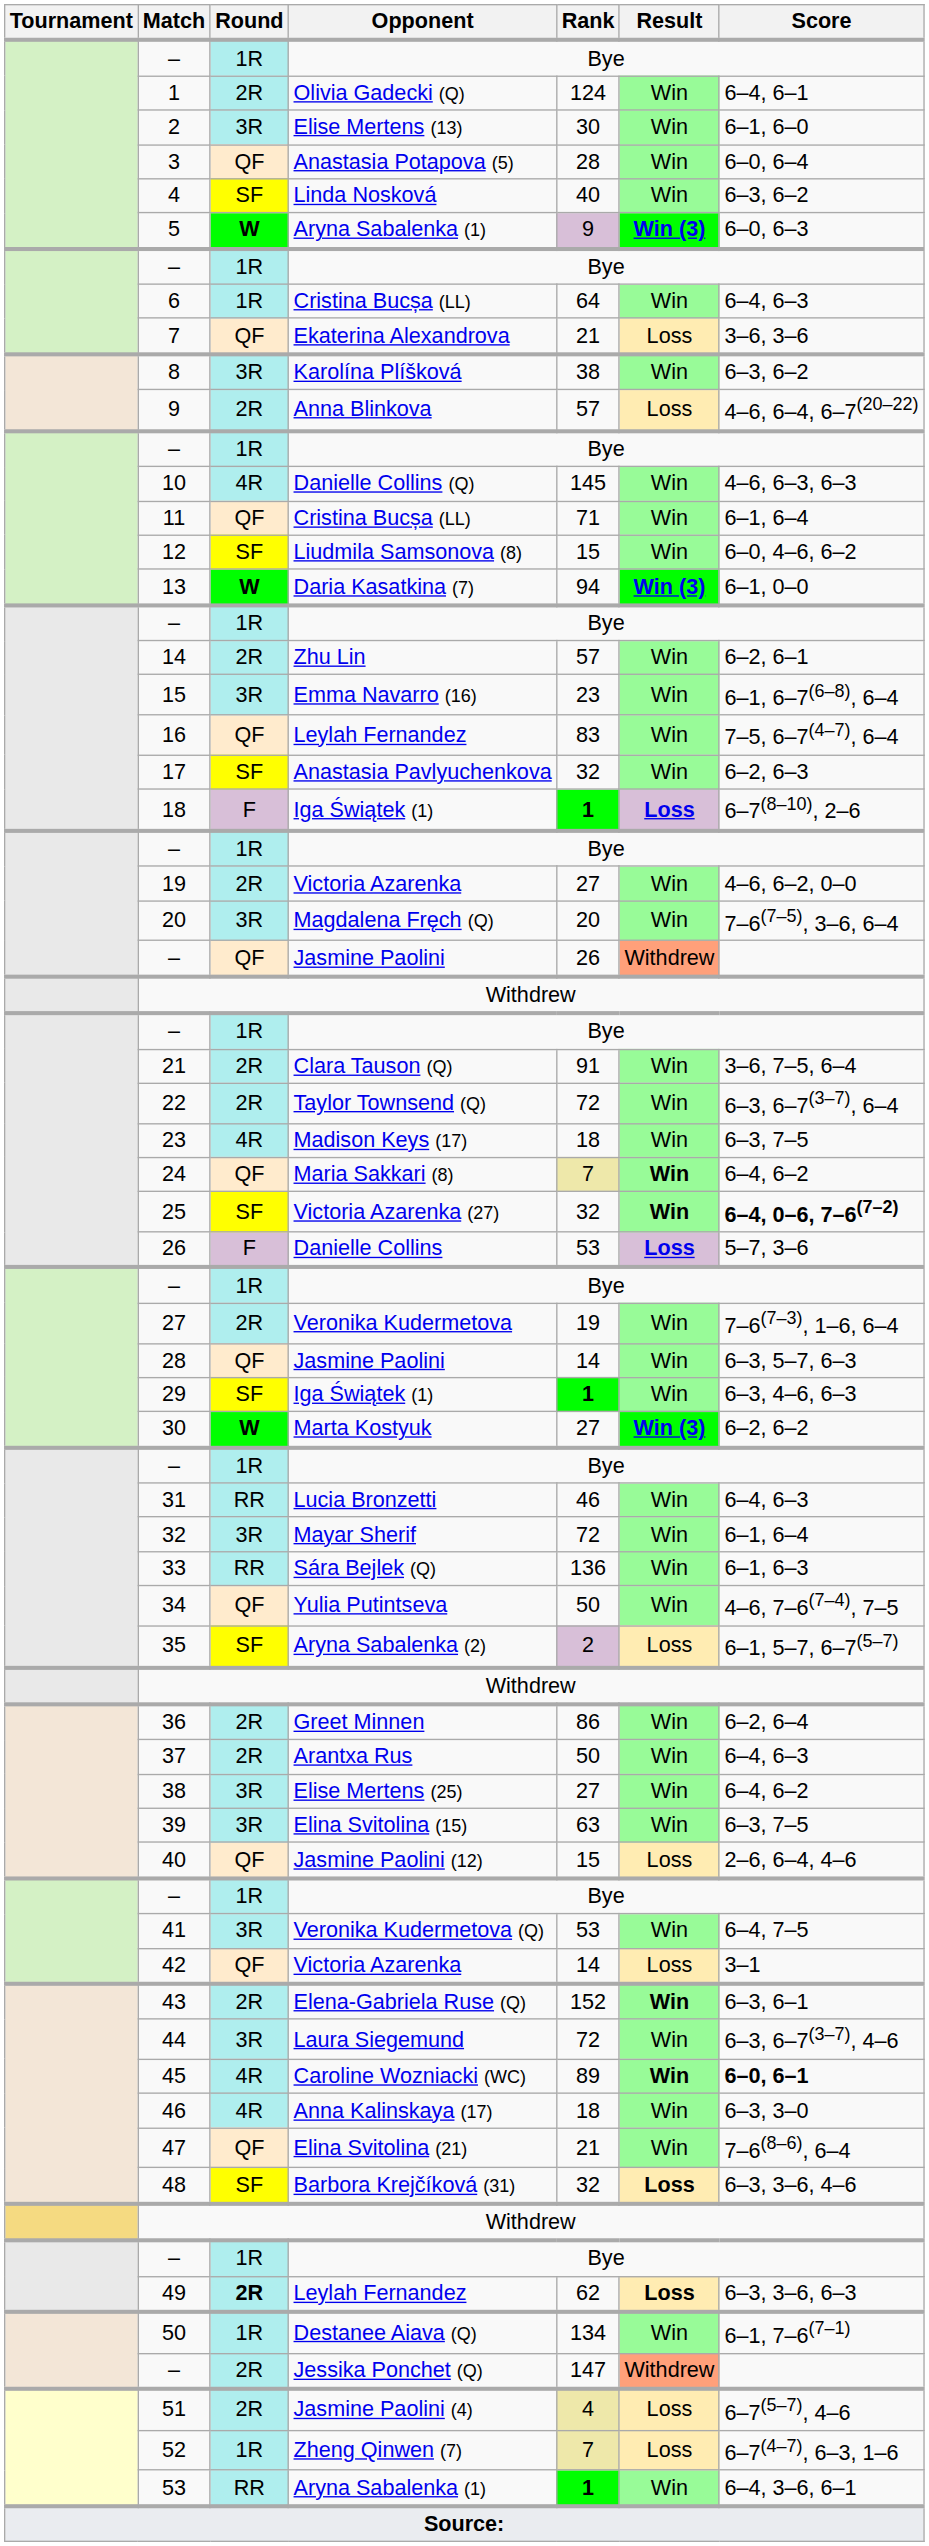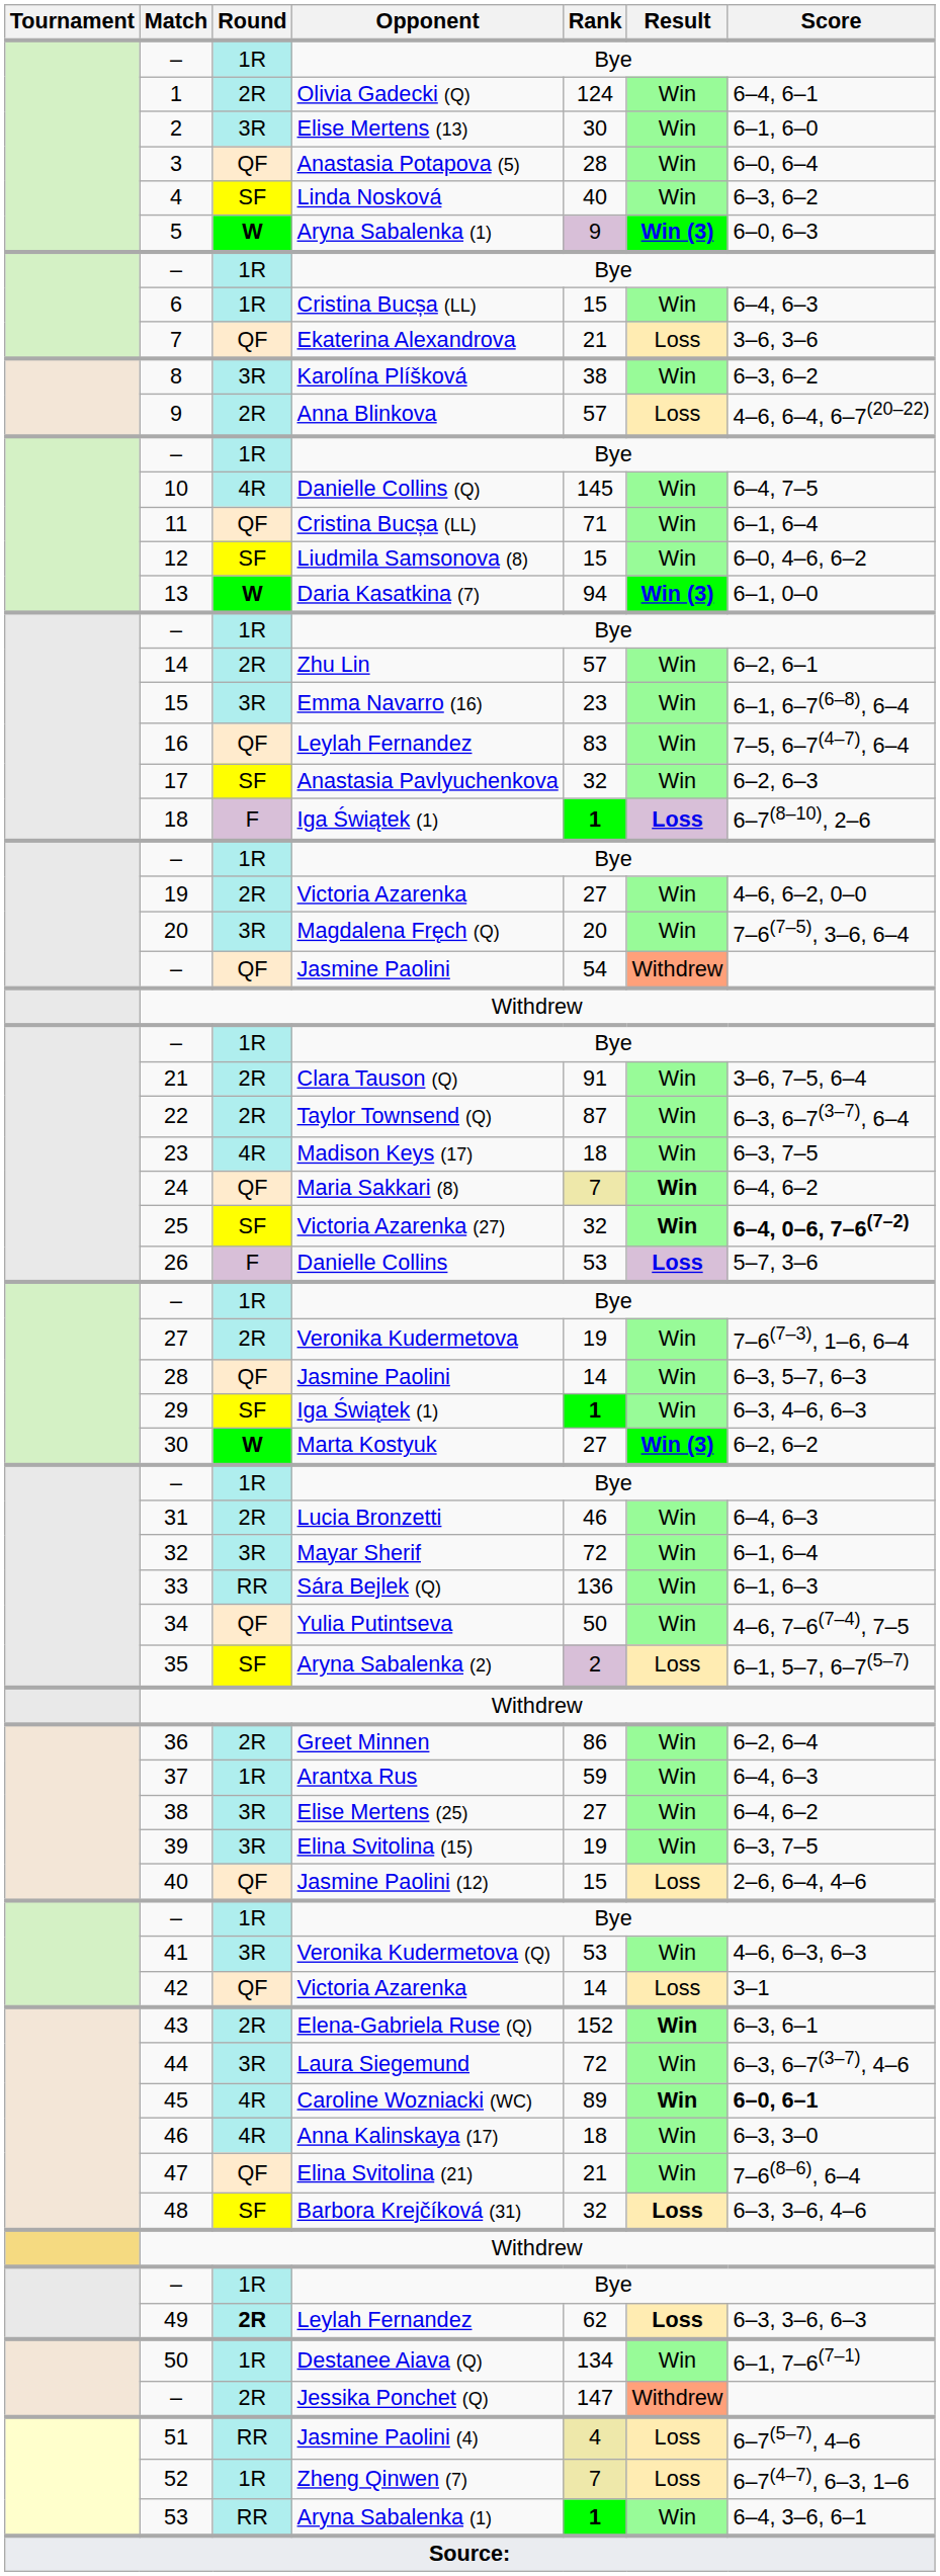6 | Rank: 64 -> 15
10 | Score: 4–6, 6–3, 6–3 -> 6–4, 7–5
– / Jasmine Paolini | Rank: 26 -> 54
22 | Rank: 72 -> 87
31 | Round: RR -> 2R
37 | Round: 2R -> 1R
37 | Rank: 50 -> 59
39 | Rank: 63 -> 19
41 | Score: 6–4, 7–5 -> 4–6, 6–3, 6–3
51 | Round: 2R -> RR
